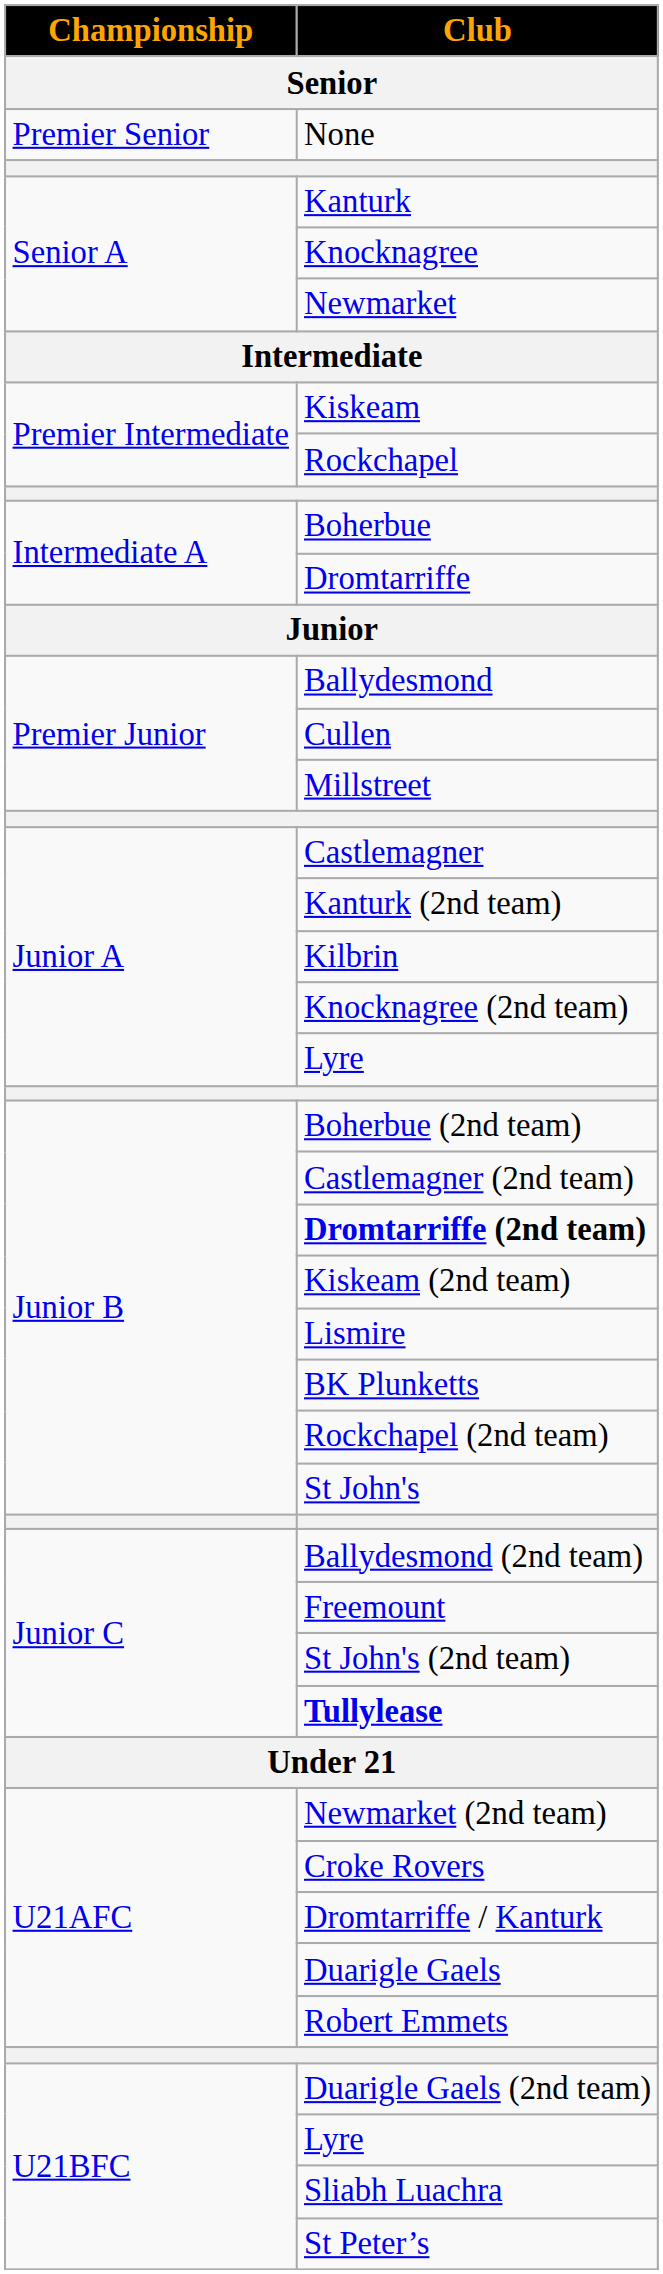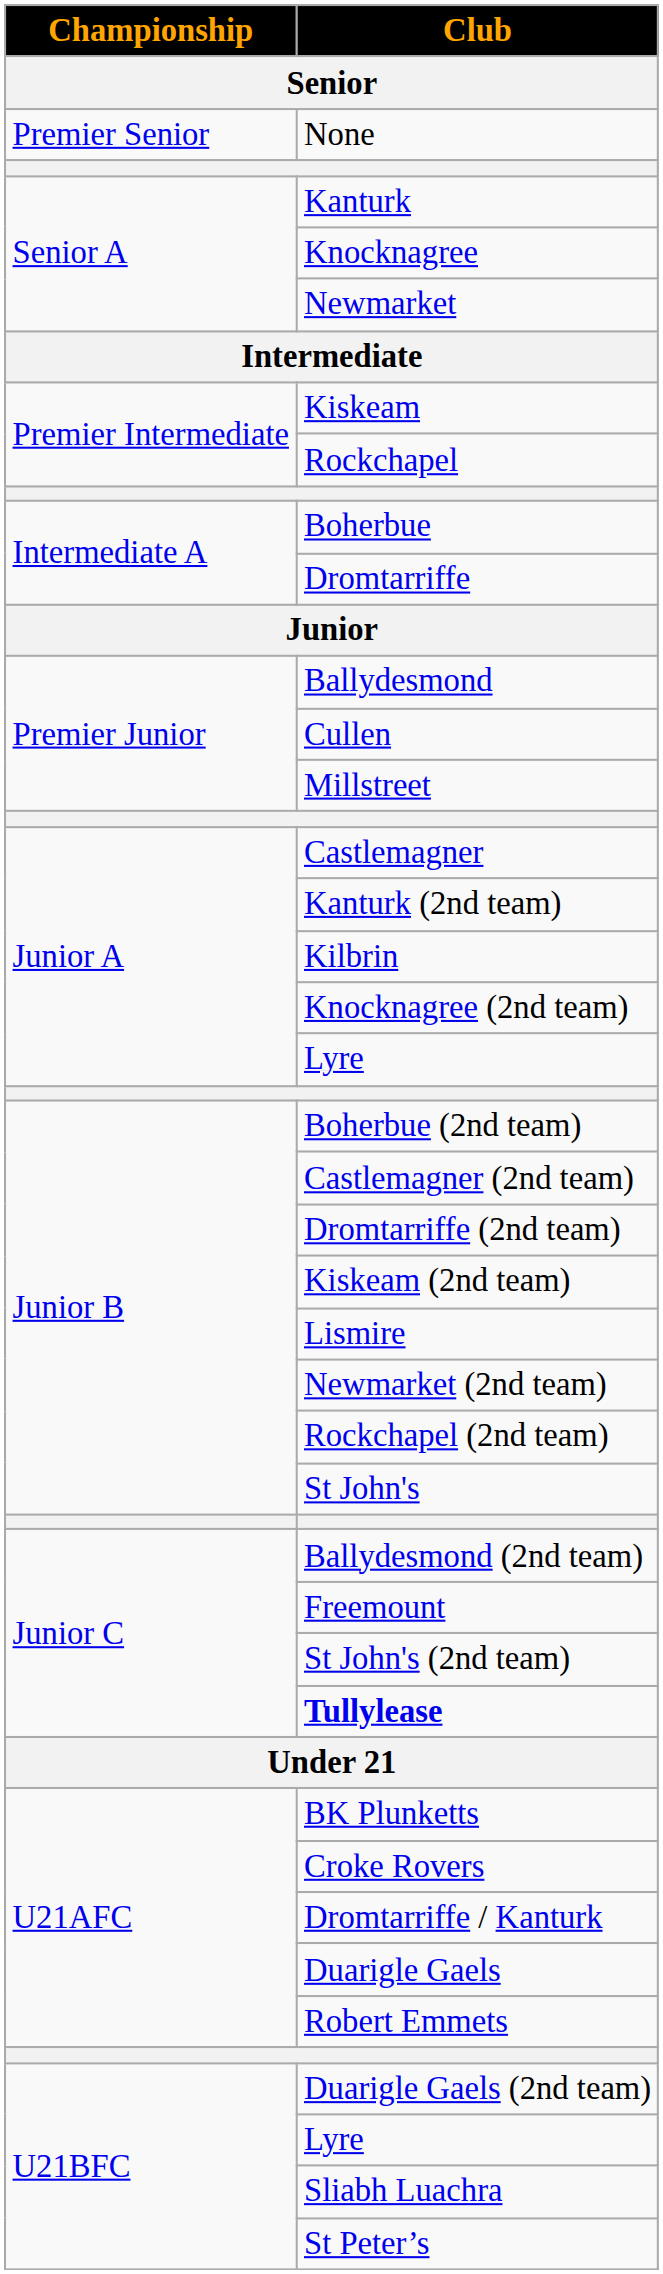row 27 | Club: bold -> normal
row 30 | Club: BK Plunketts -> Newmarket (2nd team)
row 39 | Club: Newmarket (2nd team) -> BK Plunketts
